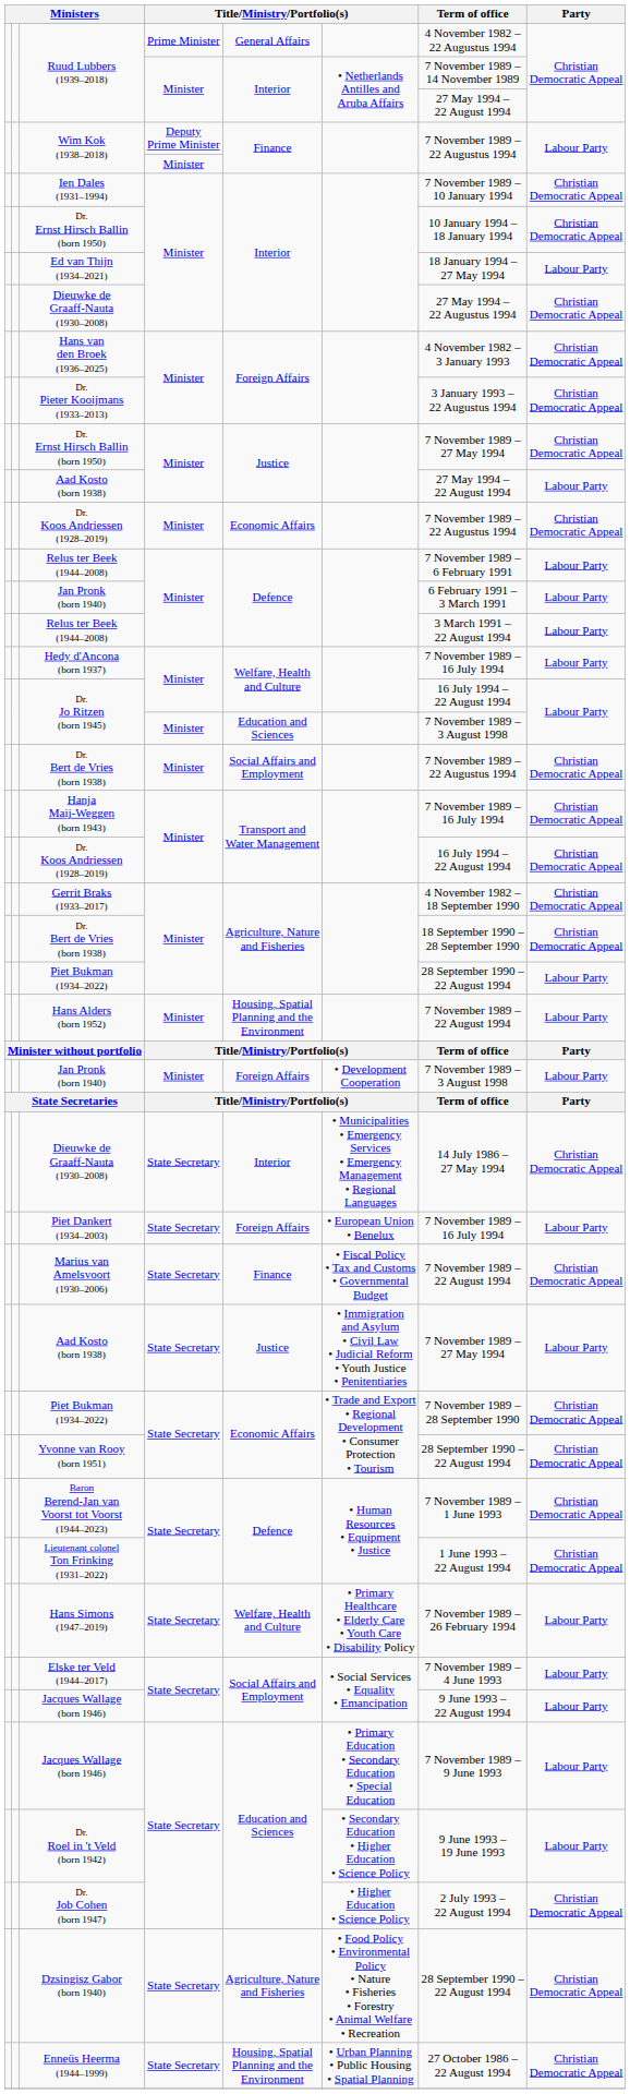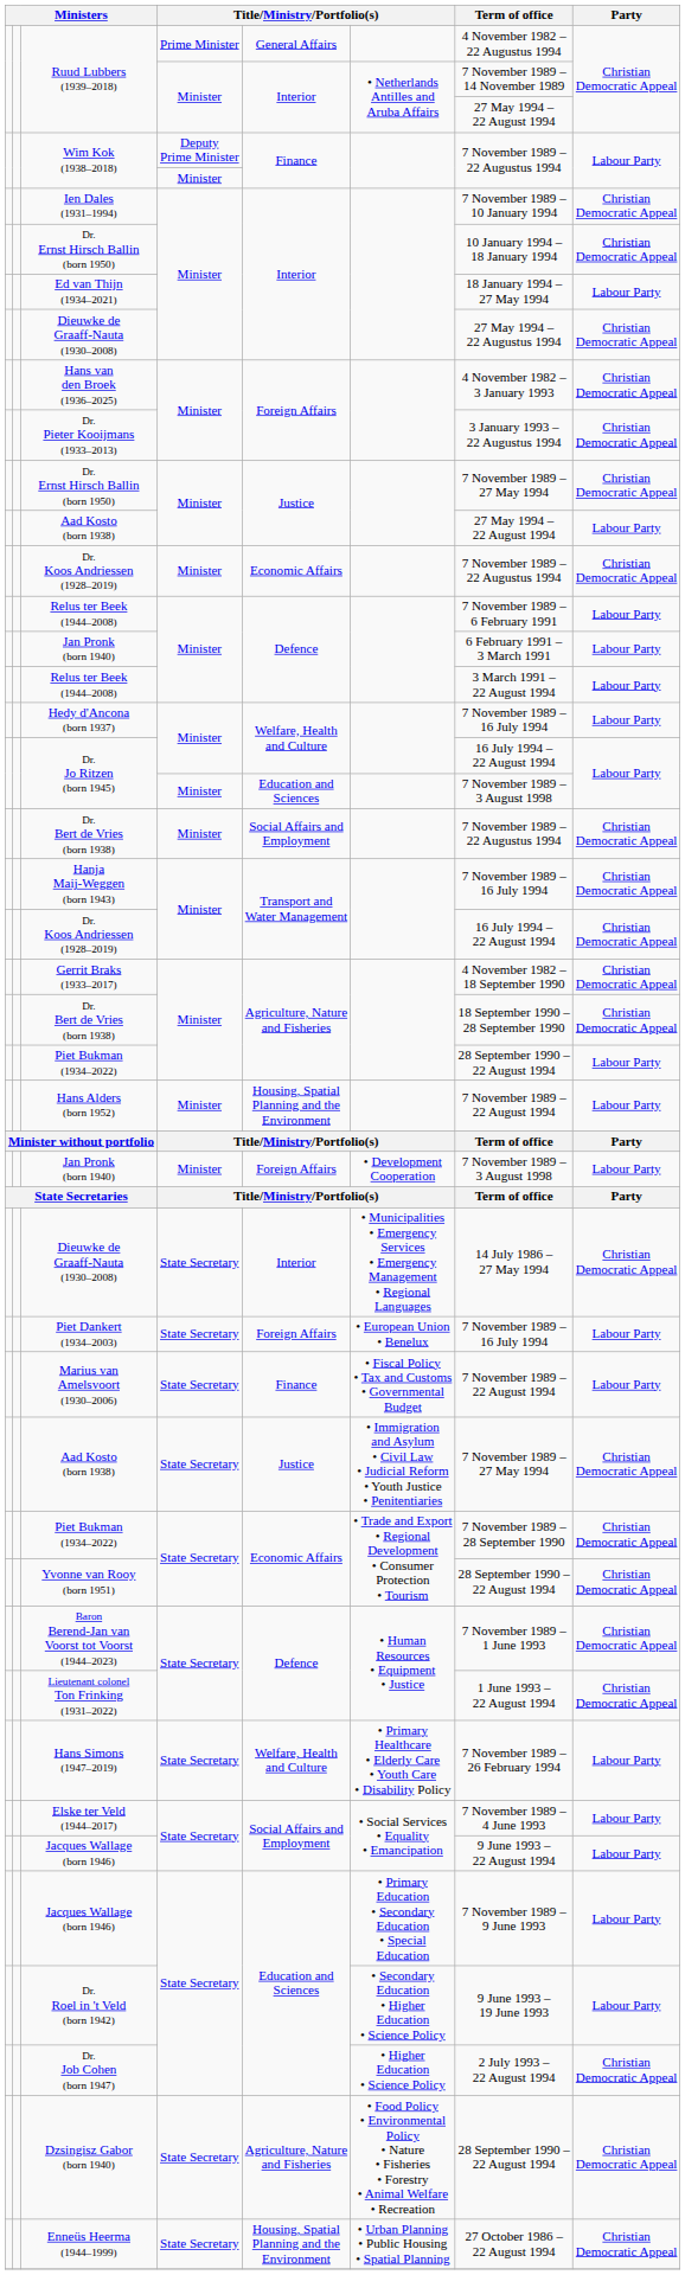Marius van Amelsvoort (1930–2006) | Party: Christian Democratic Appeal -> Labour Party
Aad Kosto (born 1938) / State Secretary | Party: Labour Party -> Christian Democratic Appeal
